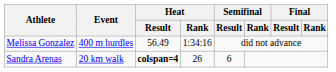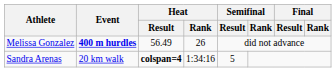Melissa Gonzalez | Event: normal -> bold
Melissa Gonzalez | Heat / Rank: 1:34:16 -> 26
Sandra Arenas | Heat / Rank: 26 -> 1:34:16
Sandra Arenas | Semifinal / Result: 6 -> 5
